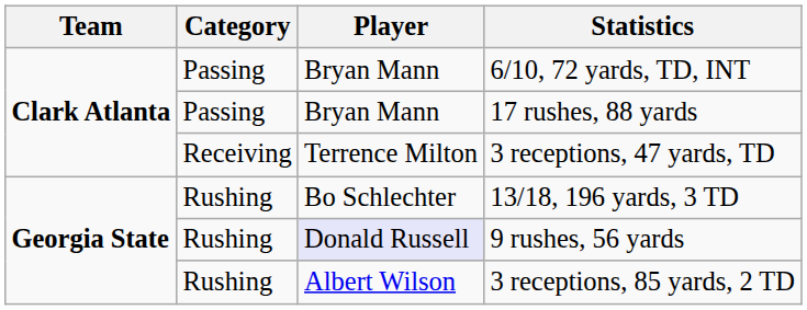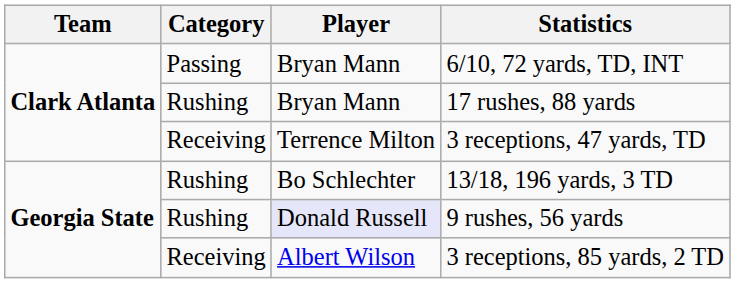17 rushes, 88 yards | Category: Passing -> Rushing
3 receptions, 85 yards, 2 TD | Category: Rushing -> Receiving
